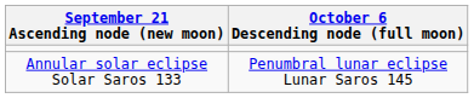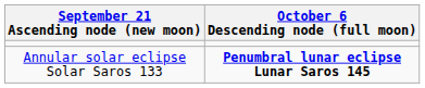Annular solar eclipse Solar Saros 133 | October 6 Descending node (full moon): normal -> bold
